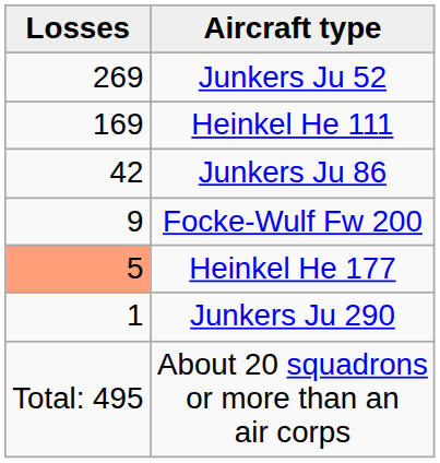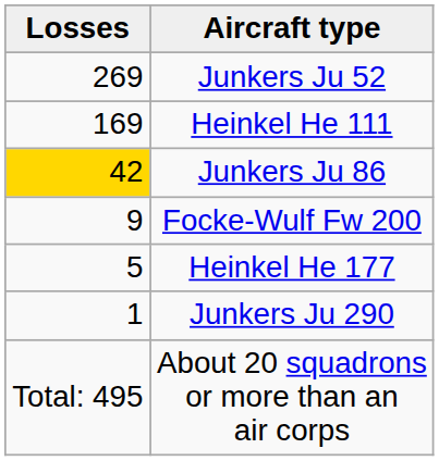Junkers Ju 86 | Losses: no background -> gold background
Heinkel He 177 | Losses: lightsalmon background -> no background
